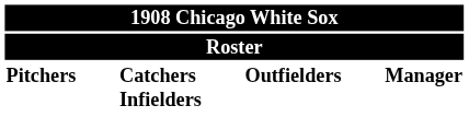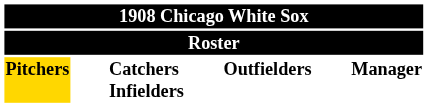Pitchers | column 1: no background -> gold background
